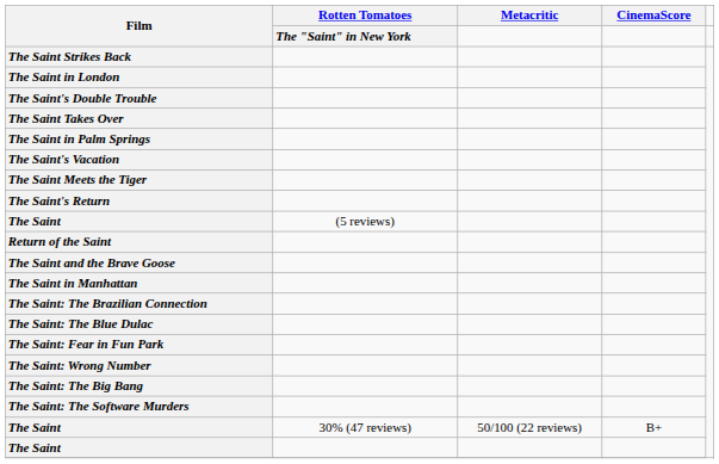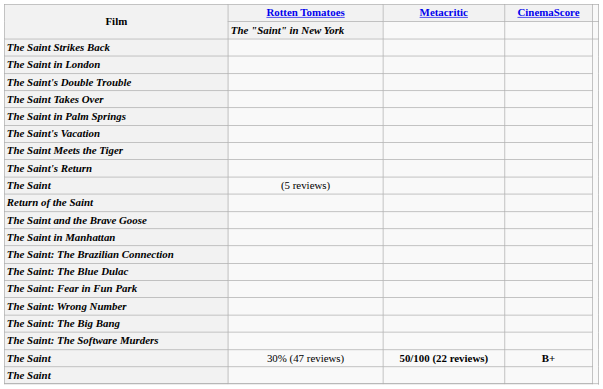The Saint / 30% (47 reviews) | Metacritic: normal -> bold
The Saint / 30% (47 reviews) | CinemaScore: normal -> bold
